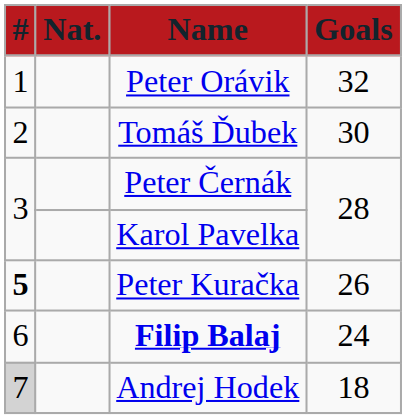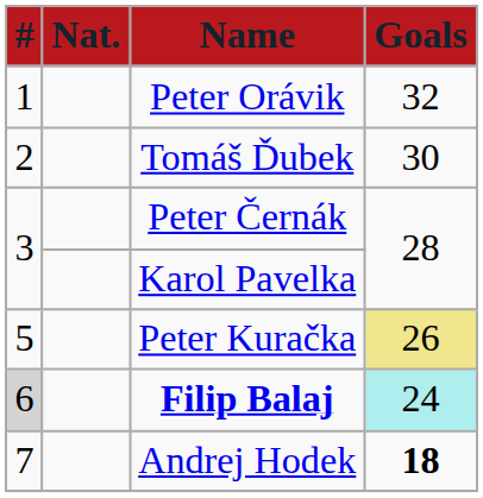Peter Kuračka | #: bold -> normal
Peter Kuračka | Goals: no background -> khaki background
Filip Balaj | #: no background -> lightgrey background
Filip Balaj | Goals: no background -> paleturquoise background
Andrej Hodek | #: lightgrey background -> no background
Andrej Hodek | Goals: normal -> bold
